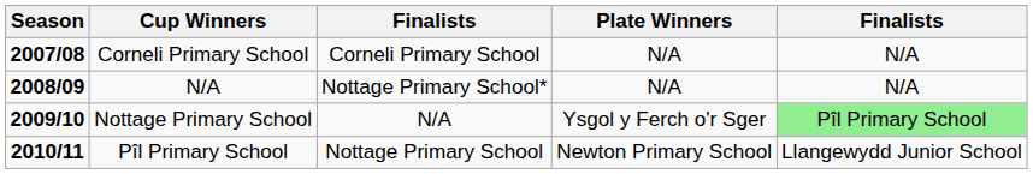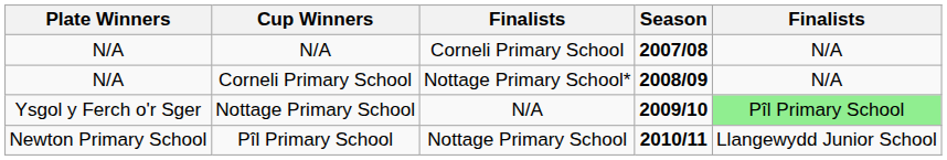columns swapped: Season <-> Plate Winners
row 2 | Cup Winners: Corneli Primary School -> N/A
row 3 | Cup Winners: N/A -> Corneli Primary School
